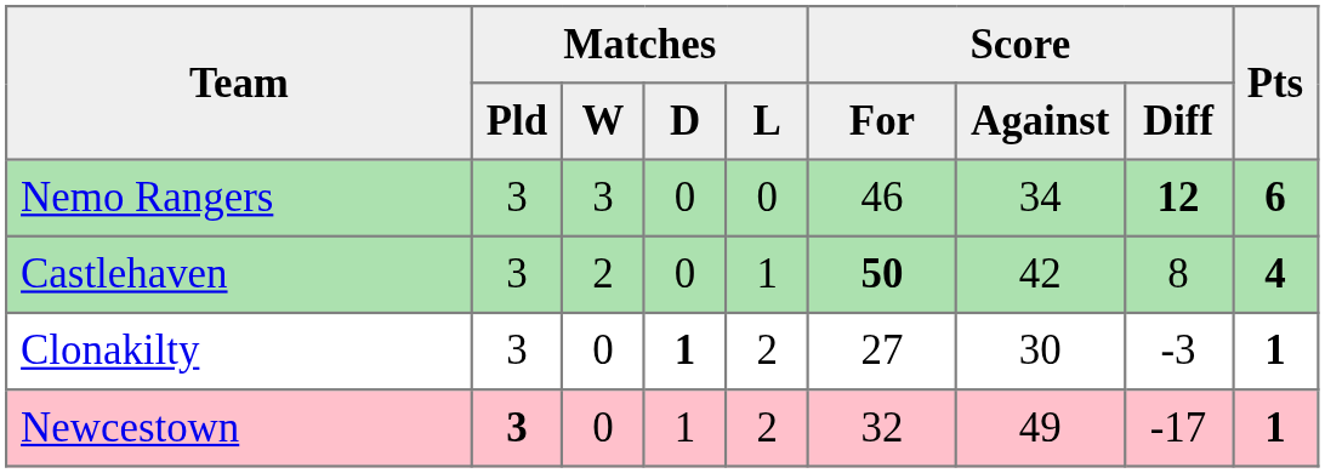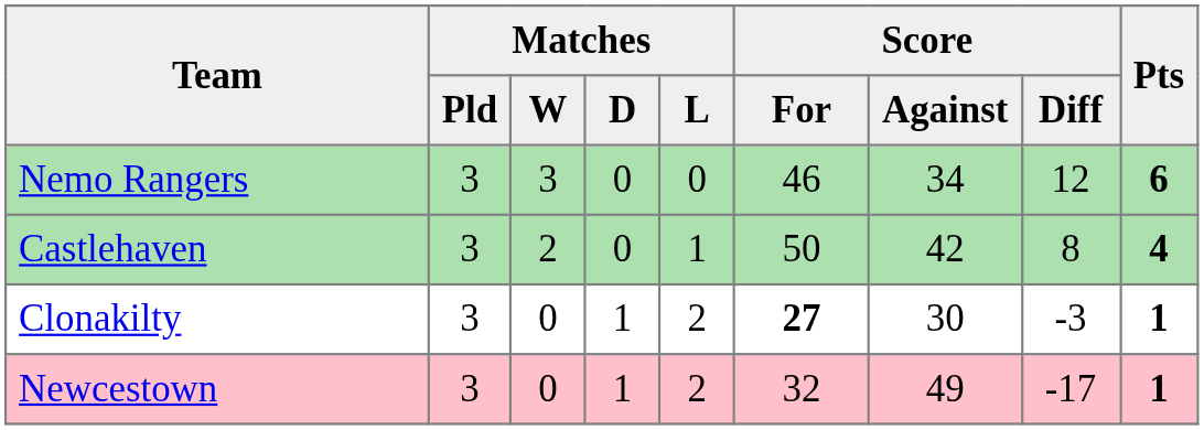Nemo Rangers | Score / Diff: bold -> normal
Castlehaven | Score / For: bold -> normal
Clonakilty | Matches / D: bold -> normal
Clonakilty | Score / For: normal -> bold
Newcestown | Matches / Pld: bold -> normal
